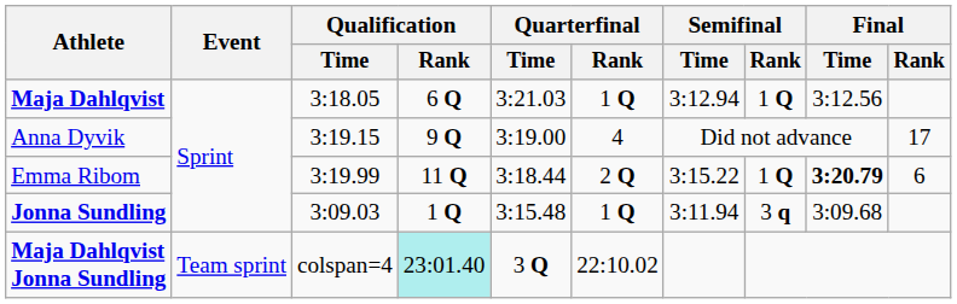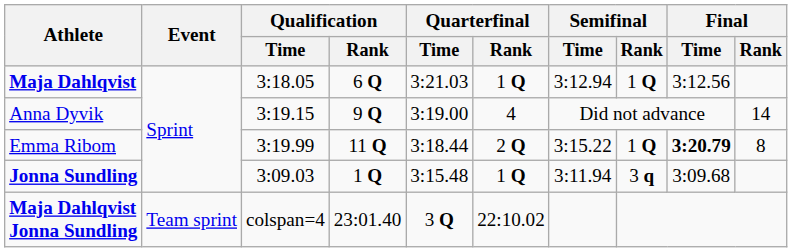Anna Dyvik | Final / Rank: 17 -> 14
Emma Ribom | Final / Rank: 6 -> 8
Maja Dahlqvist Jonna Sundling | Qualification / Rank: paleturquoise background -> no background
